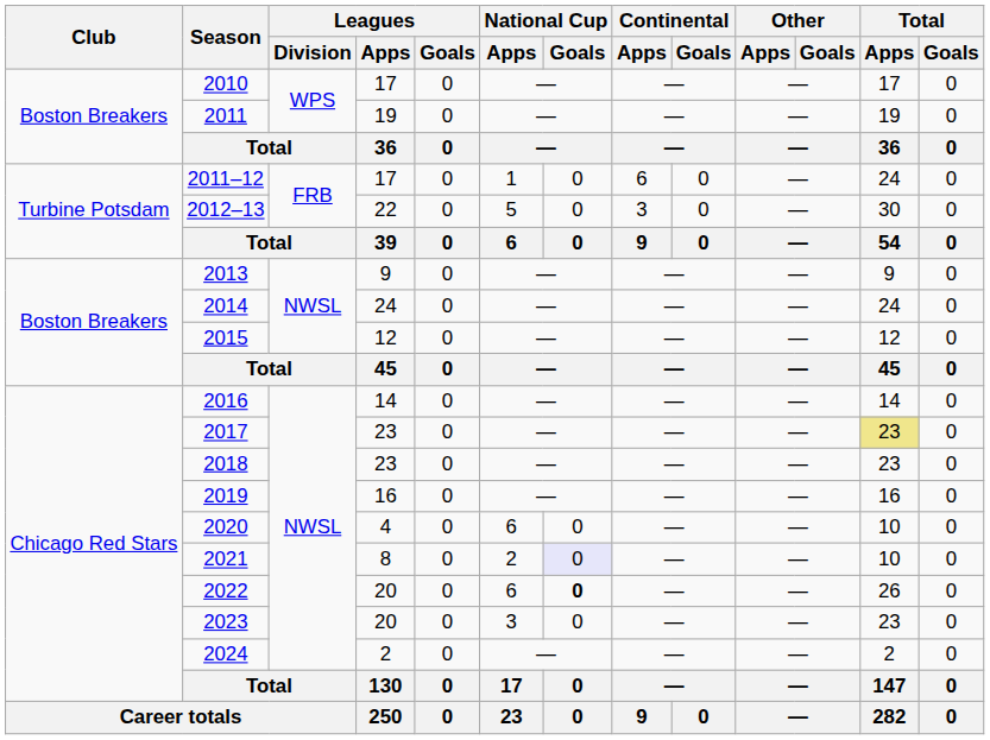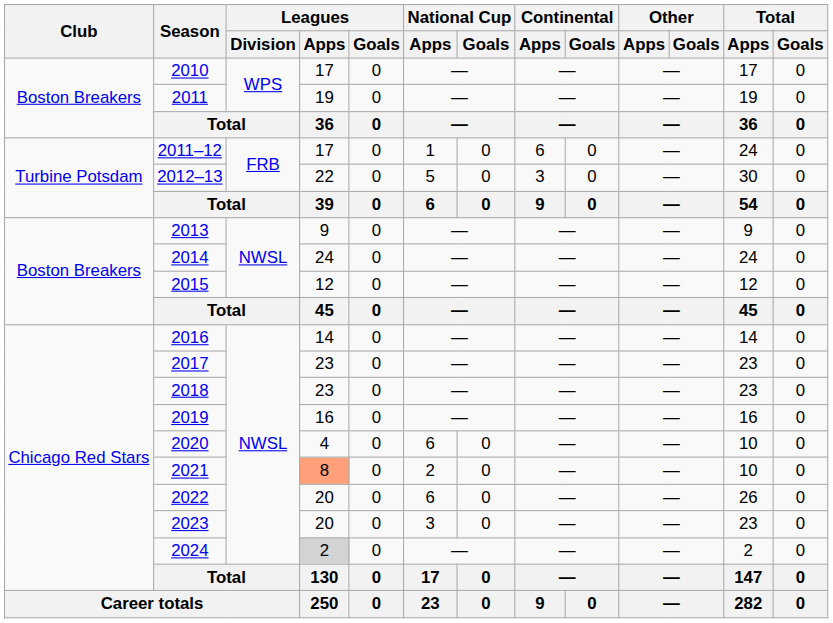2017 | Total / Apps: khaki background -> no background
2021 | Leagues / Apps: no background -> lightsalmon background
2021 | National Cup / Goals: lavender background -> no background
2022 | National Cup / Goals: bold -> normal
2024 | Leagues / Apps: no background -> lightgrey background
